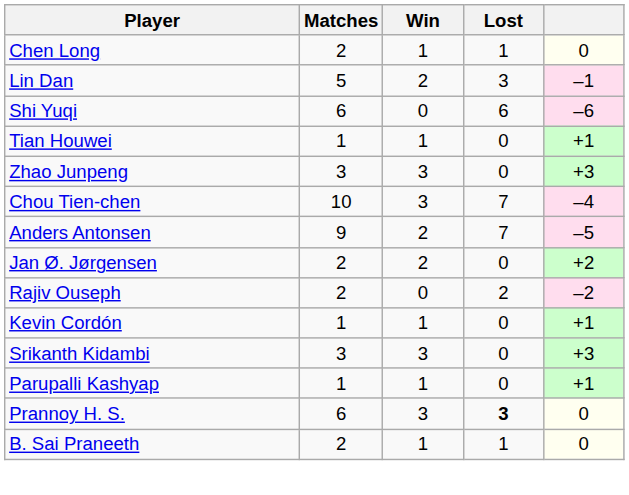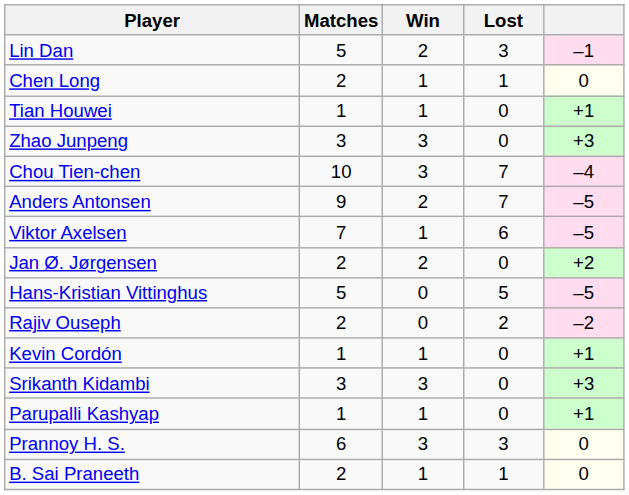rows swapped: Chen Long <-> Lin Dan
- row: Shi Yuqi | 6 | 0 | 6 | –6
+ row: Viktor Axelsen | 7 | 1 | 6 | –5
+ row: Hans-Kristian Vittinghus | 5 | 0 | 5 | –5
Prannoy H. S. | Lost: bold -> normal
